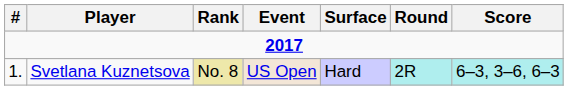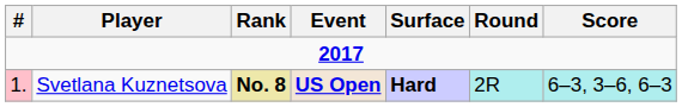Svetlana Kuznetsova | #: no background -> pink background
Svetlana Kuznetsova | Rank: normal -> bold
Svetlana Kuznetsova | Event: normal -> bold
Svetlana Kuznetsova | Surface: normal -> bold
